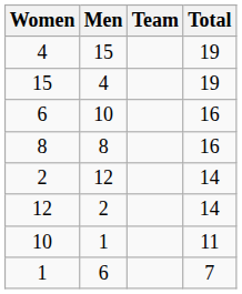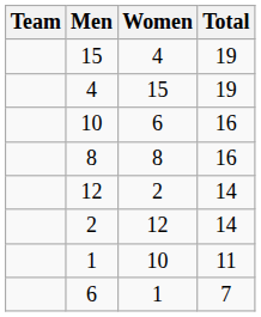columns swapped: Team <-> Women
